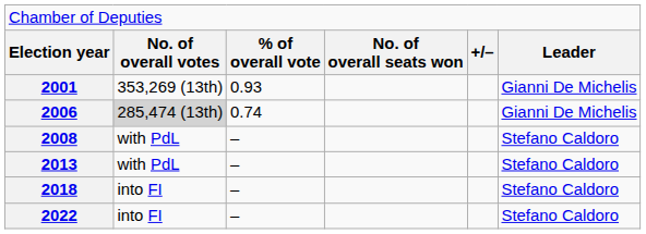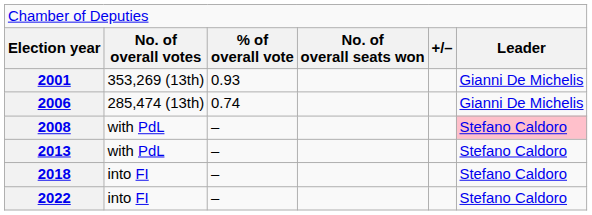2006 | column 2: lightgrey background -> no background
2008 | column 6: no background -> pink background
